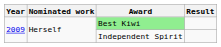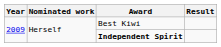Best Kiwi | Award: lightgreen background -> no background
Independent Spirit | Award: normal -> bold
